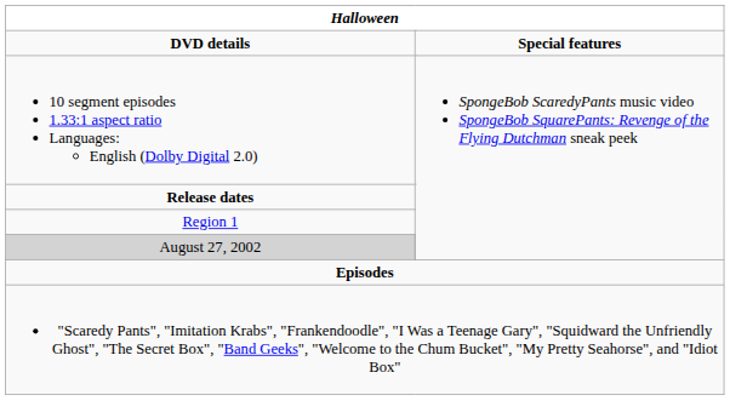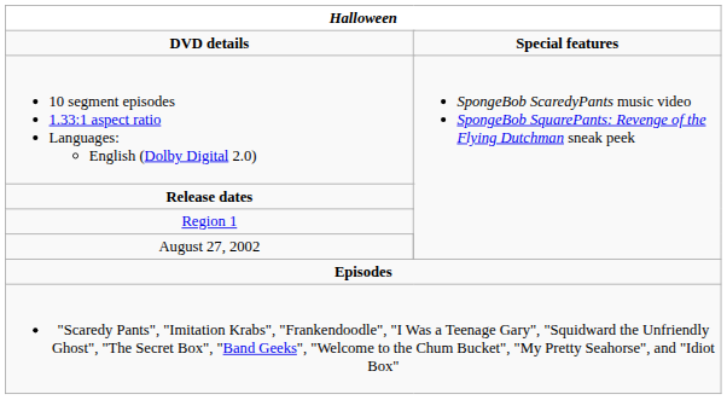August 27, 2002 | column 1: lightgrey background -> no background
